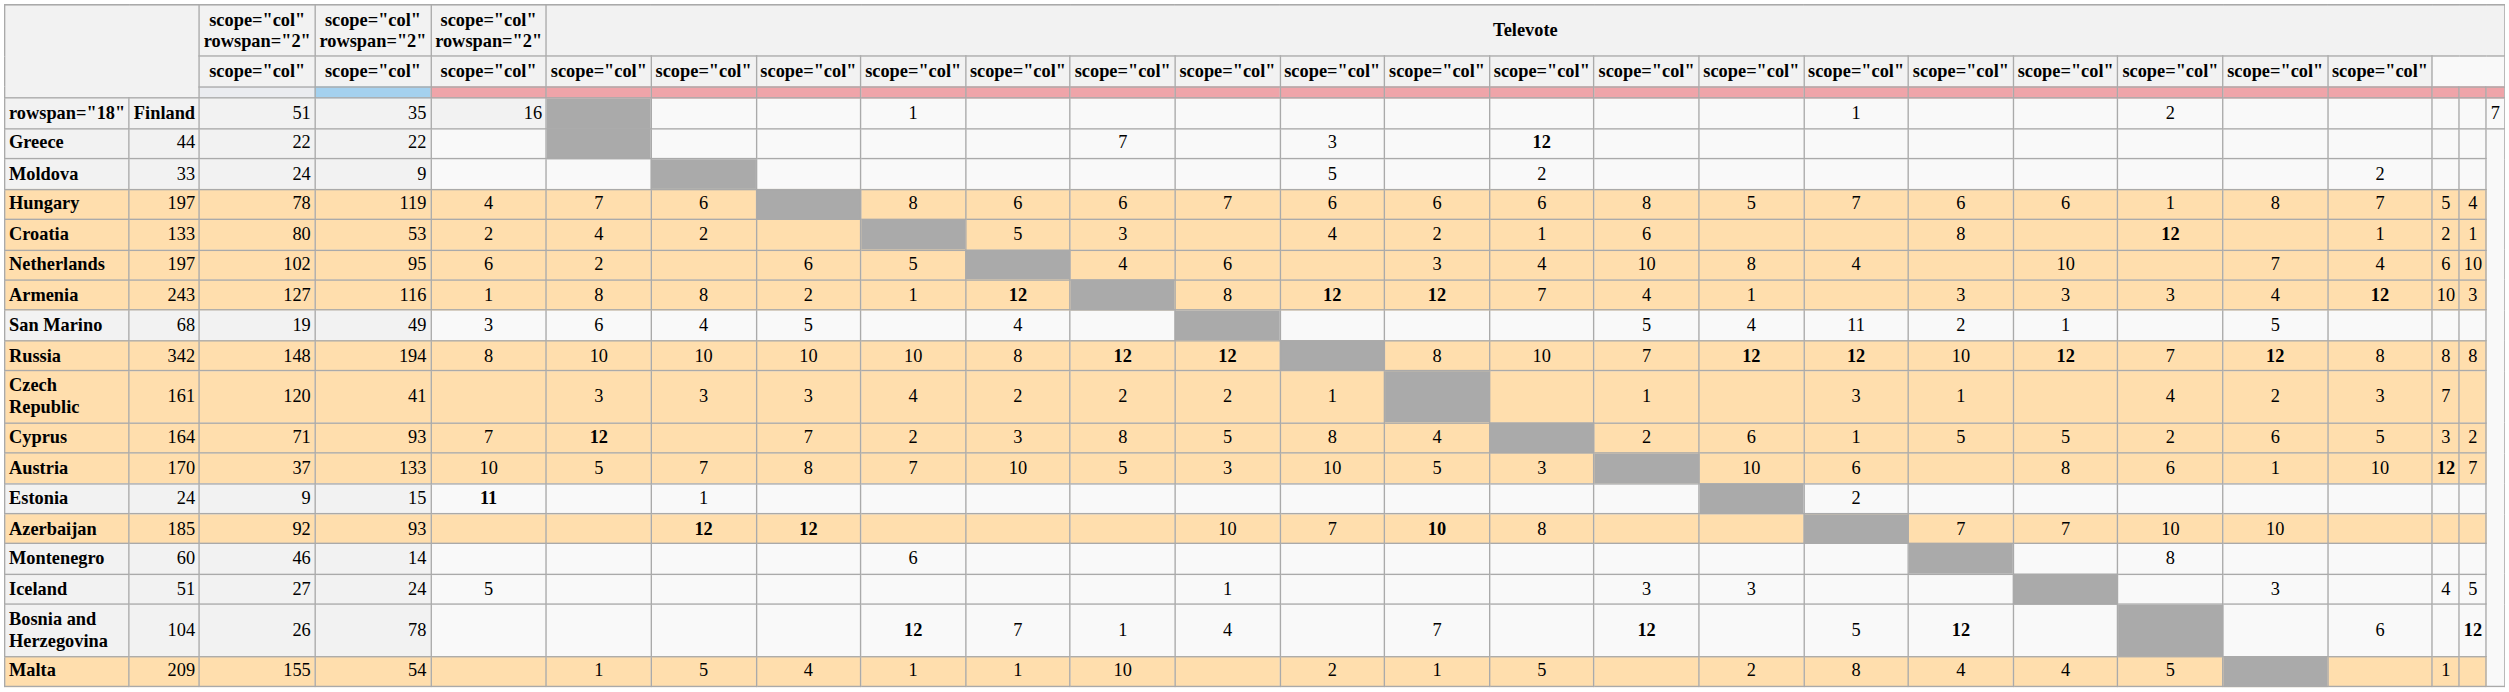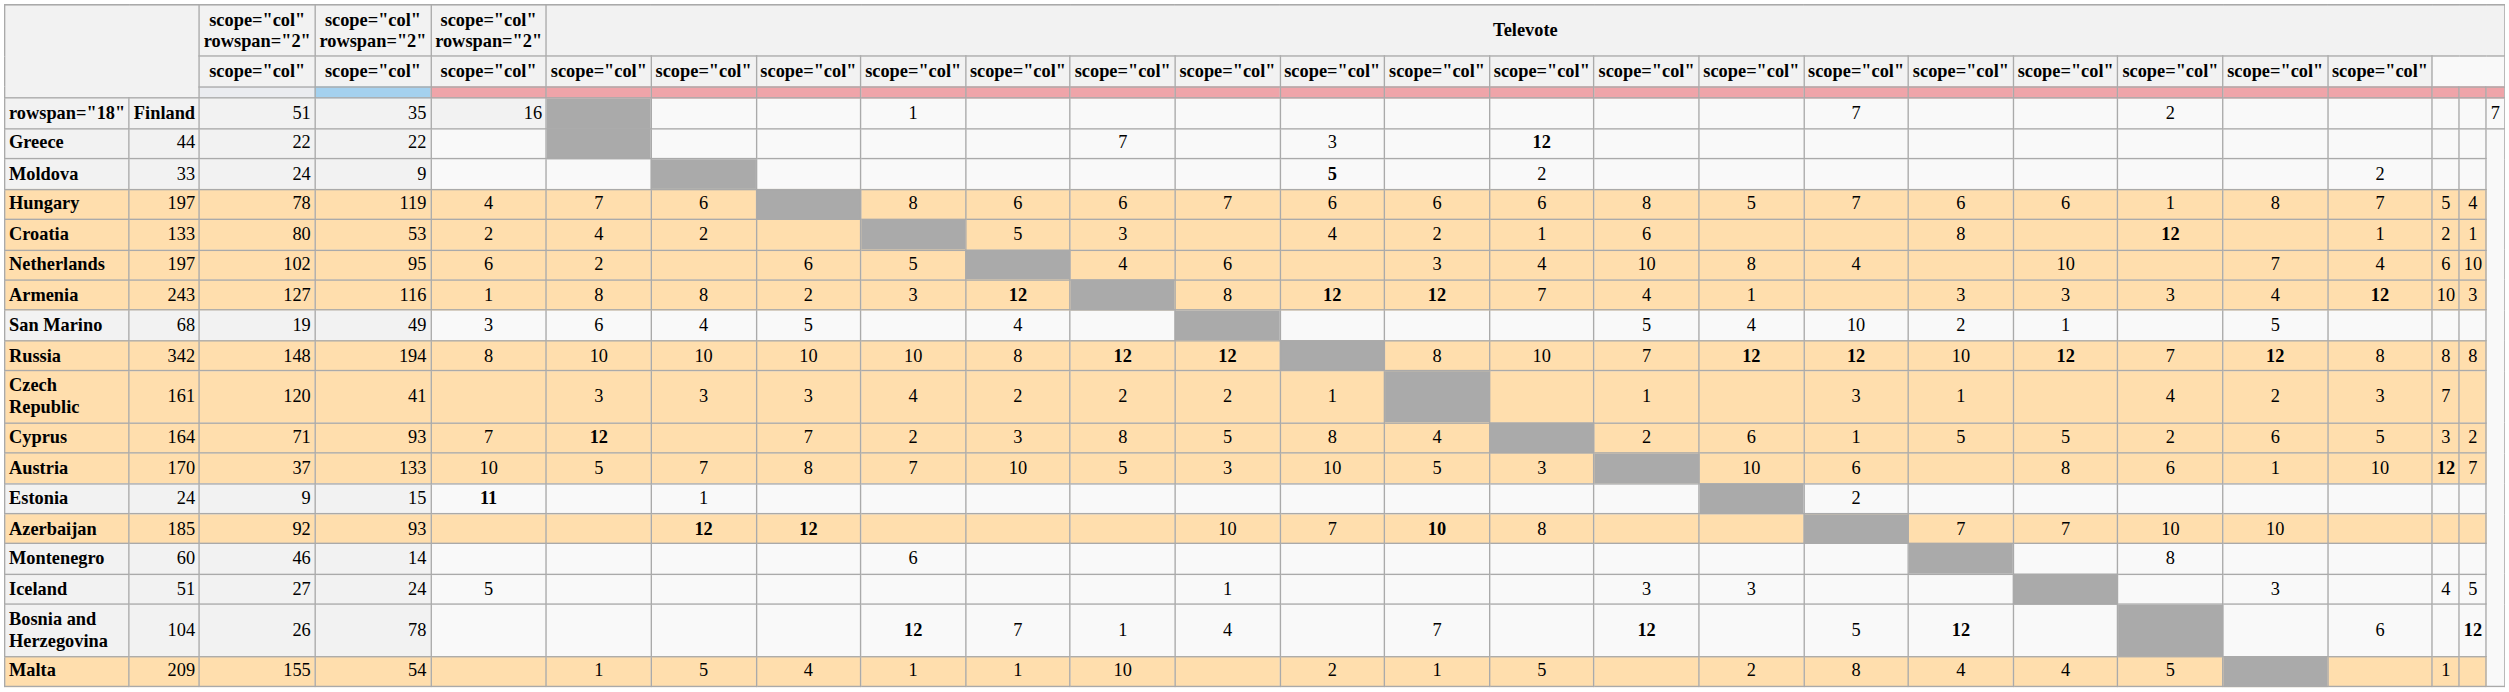rowspan="18" | column 18: 1 -> 7
Moldova | column 13: normal -> bold
Armenia | column 9: 1 -> 3
San Marino | column 18: 11 -> 10
